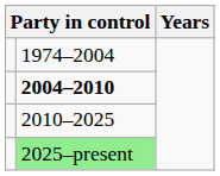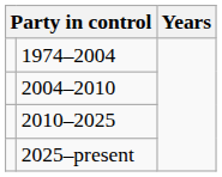2004–2010 | column 2: bold -> normal
2025–present | column 2: lightgreen background -> no background
